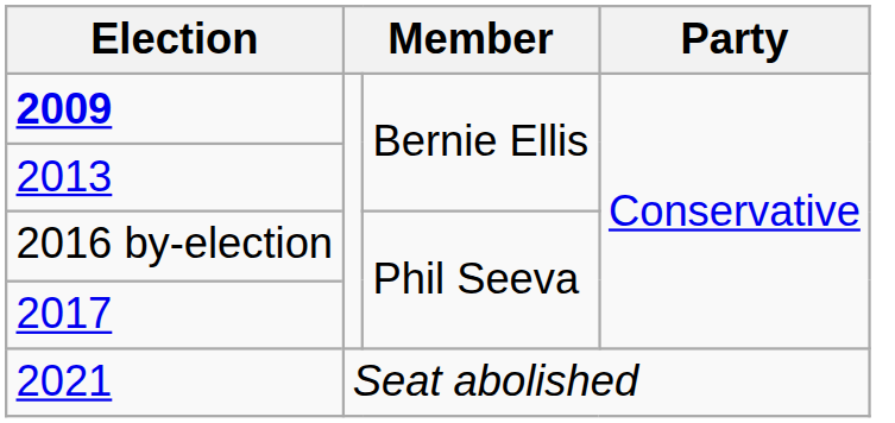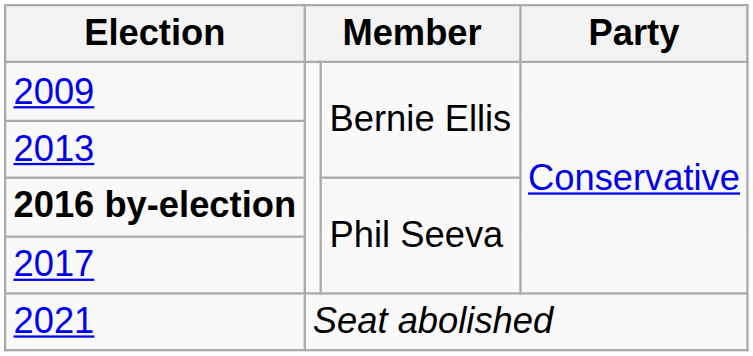2009 | Election: bold -> normal
2016 by-election | Election: normal -> bold
